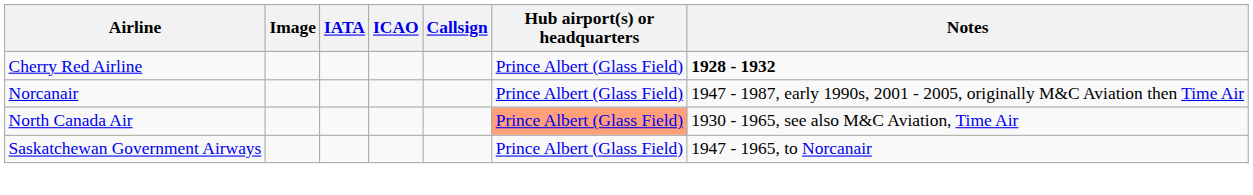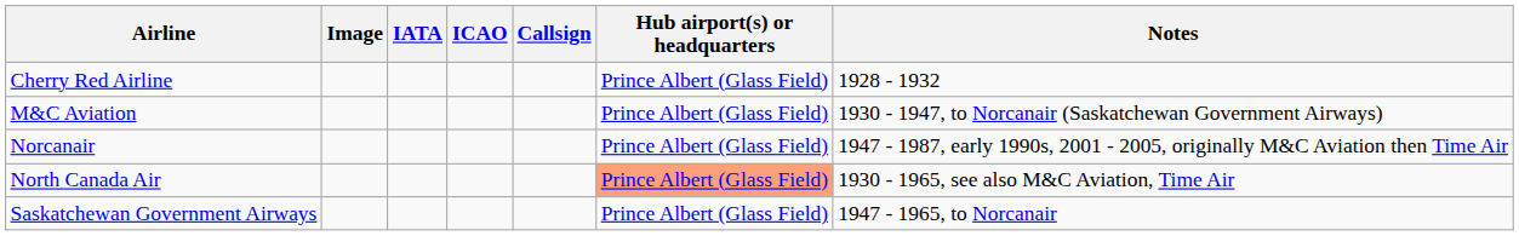Cherry Red Airline | Notes: bold -> normal
+ row: M&C Aviation | Prince Albert (Glass Field) | 1930 - 1947, to Norcanair (Saskatchewan Government Airways)
